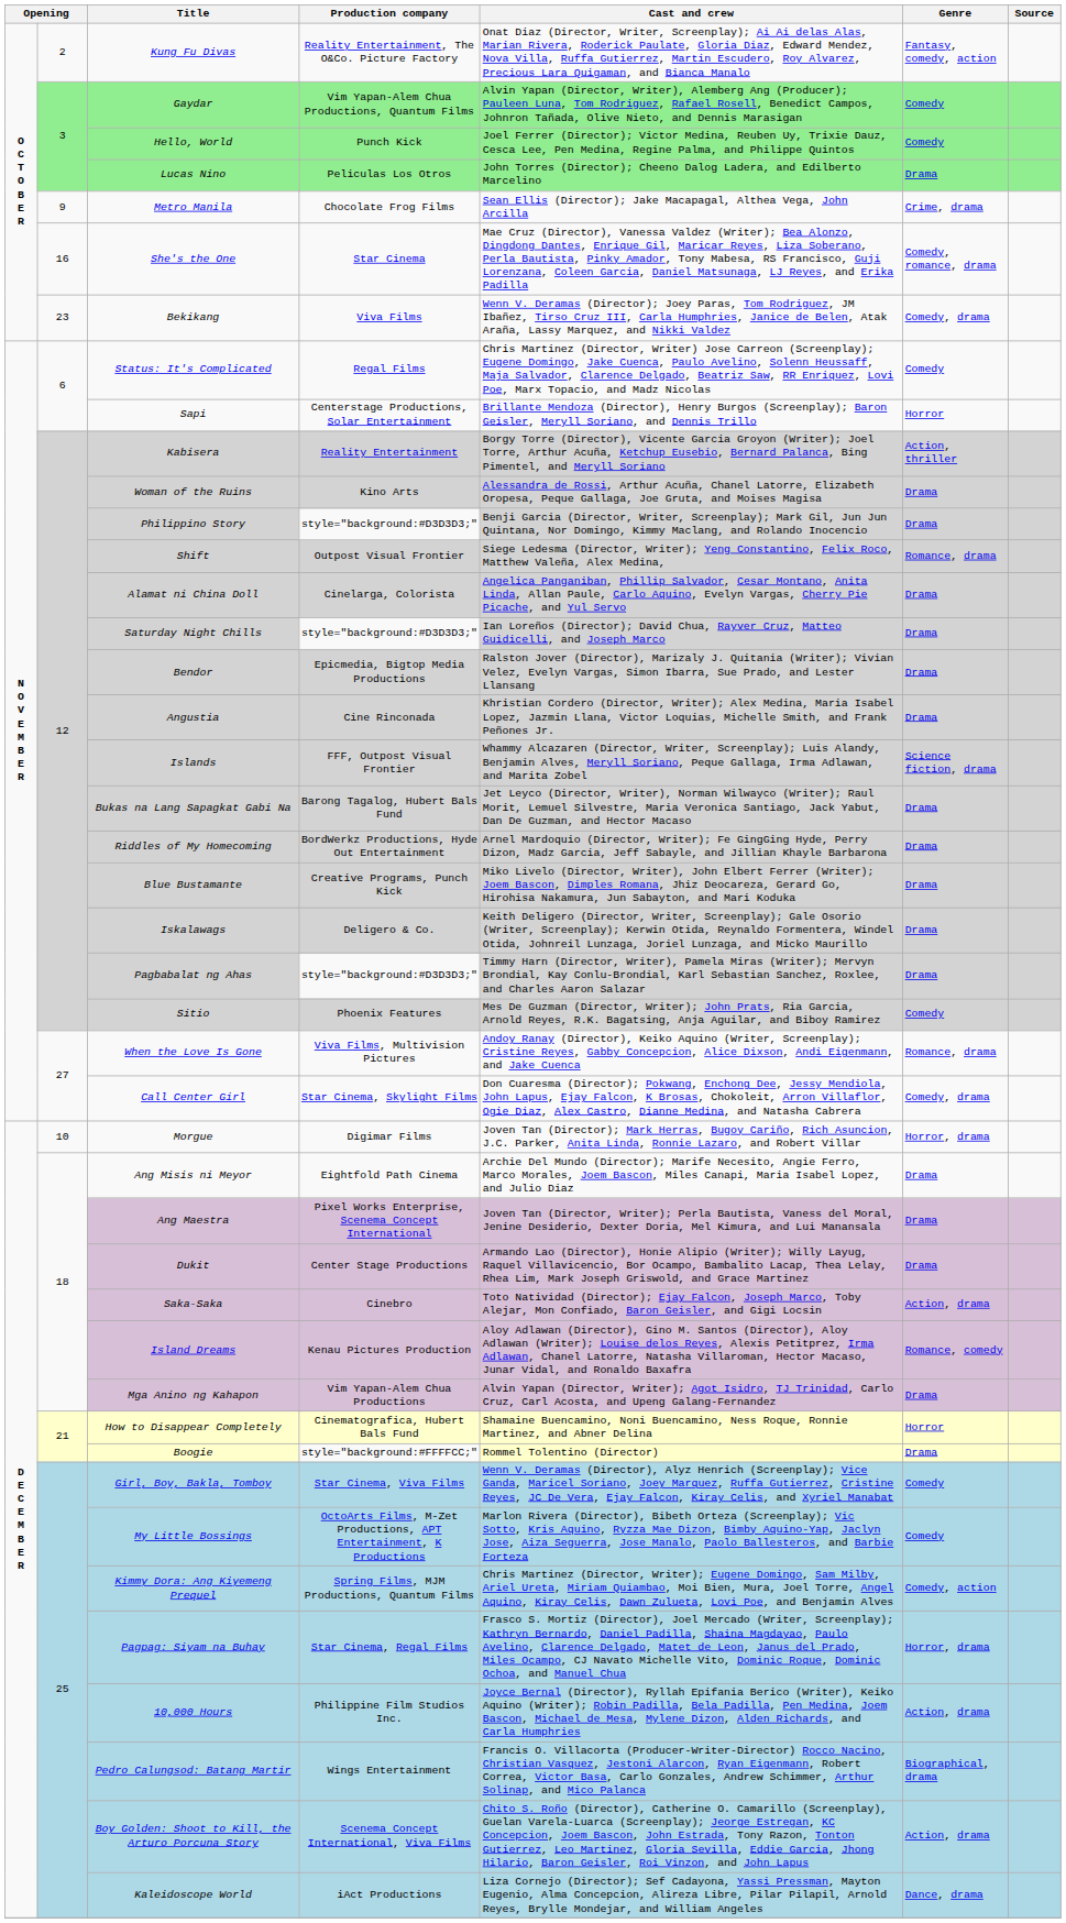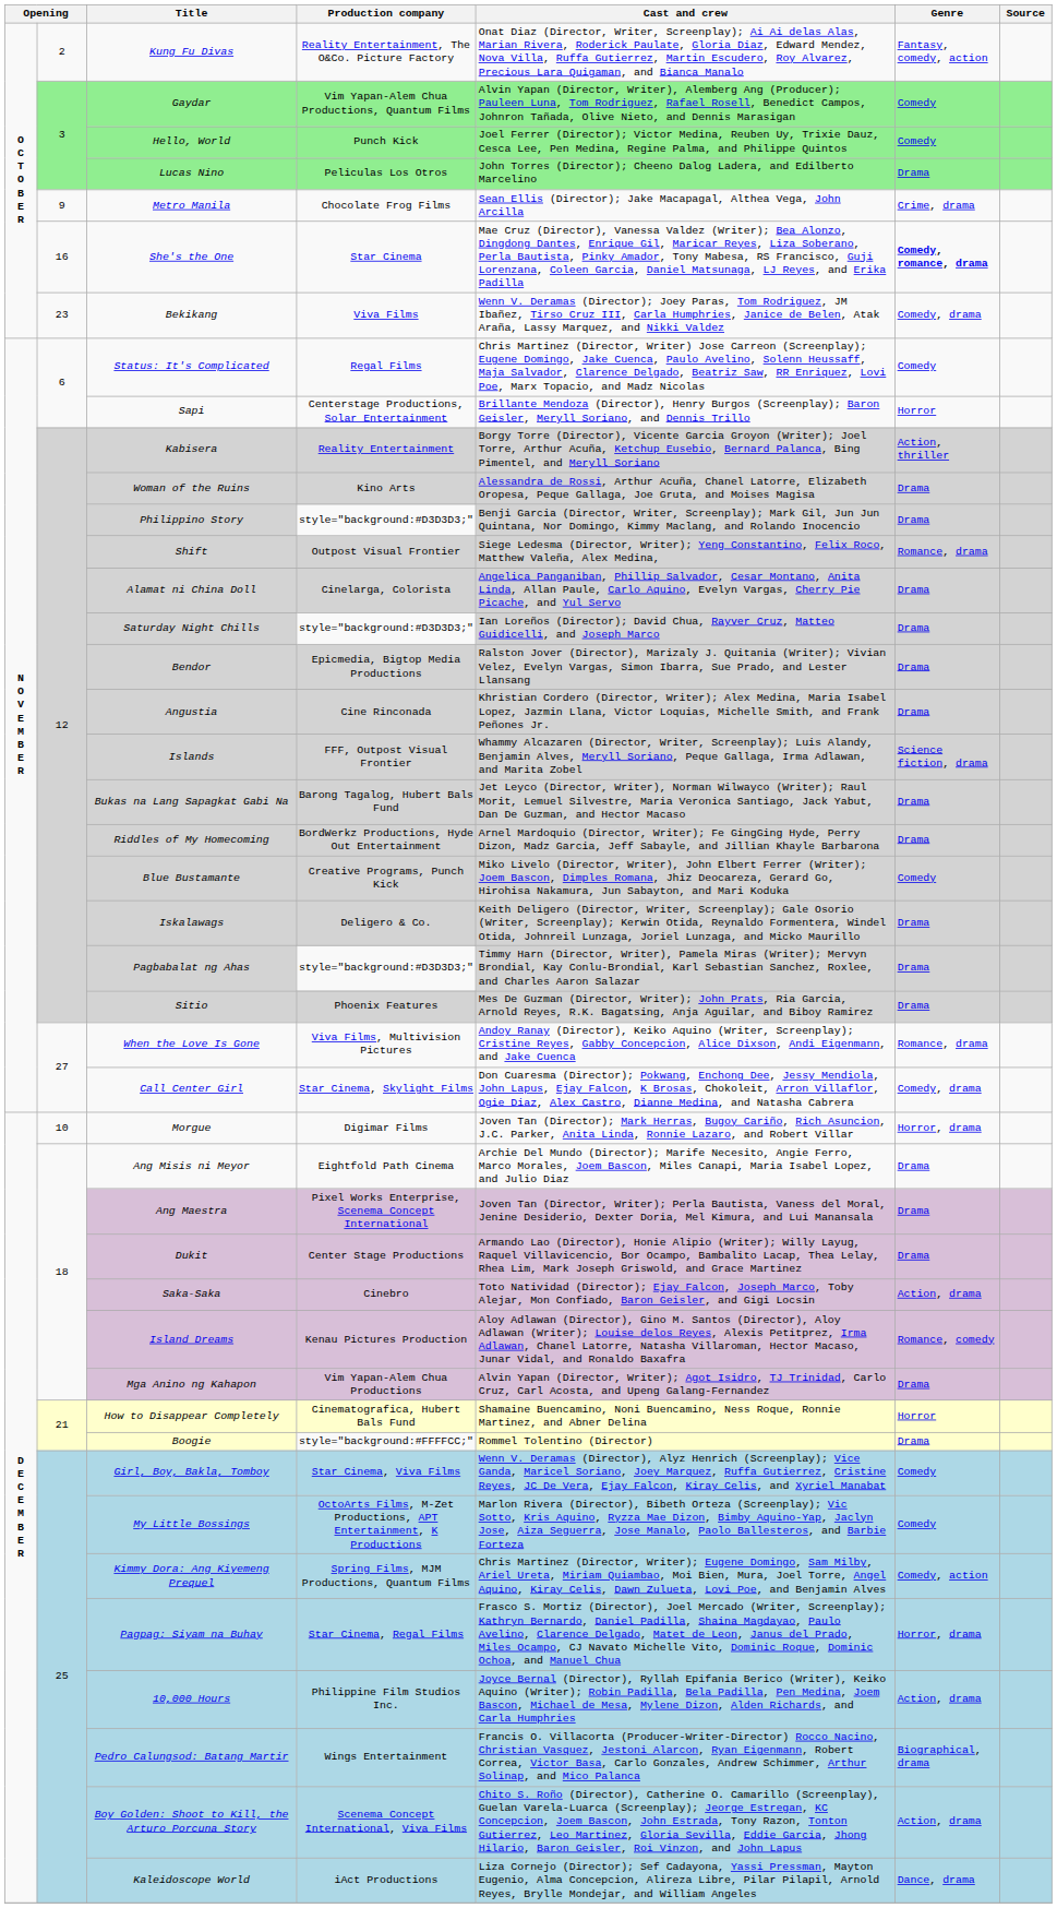She's the One | Genre: normal -> bold
Blue Bustamante | Genre: Drama -> Comedy
Sitio | Genre: Comedy -> Drama
